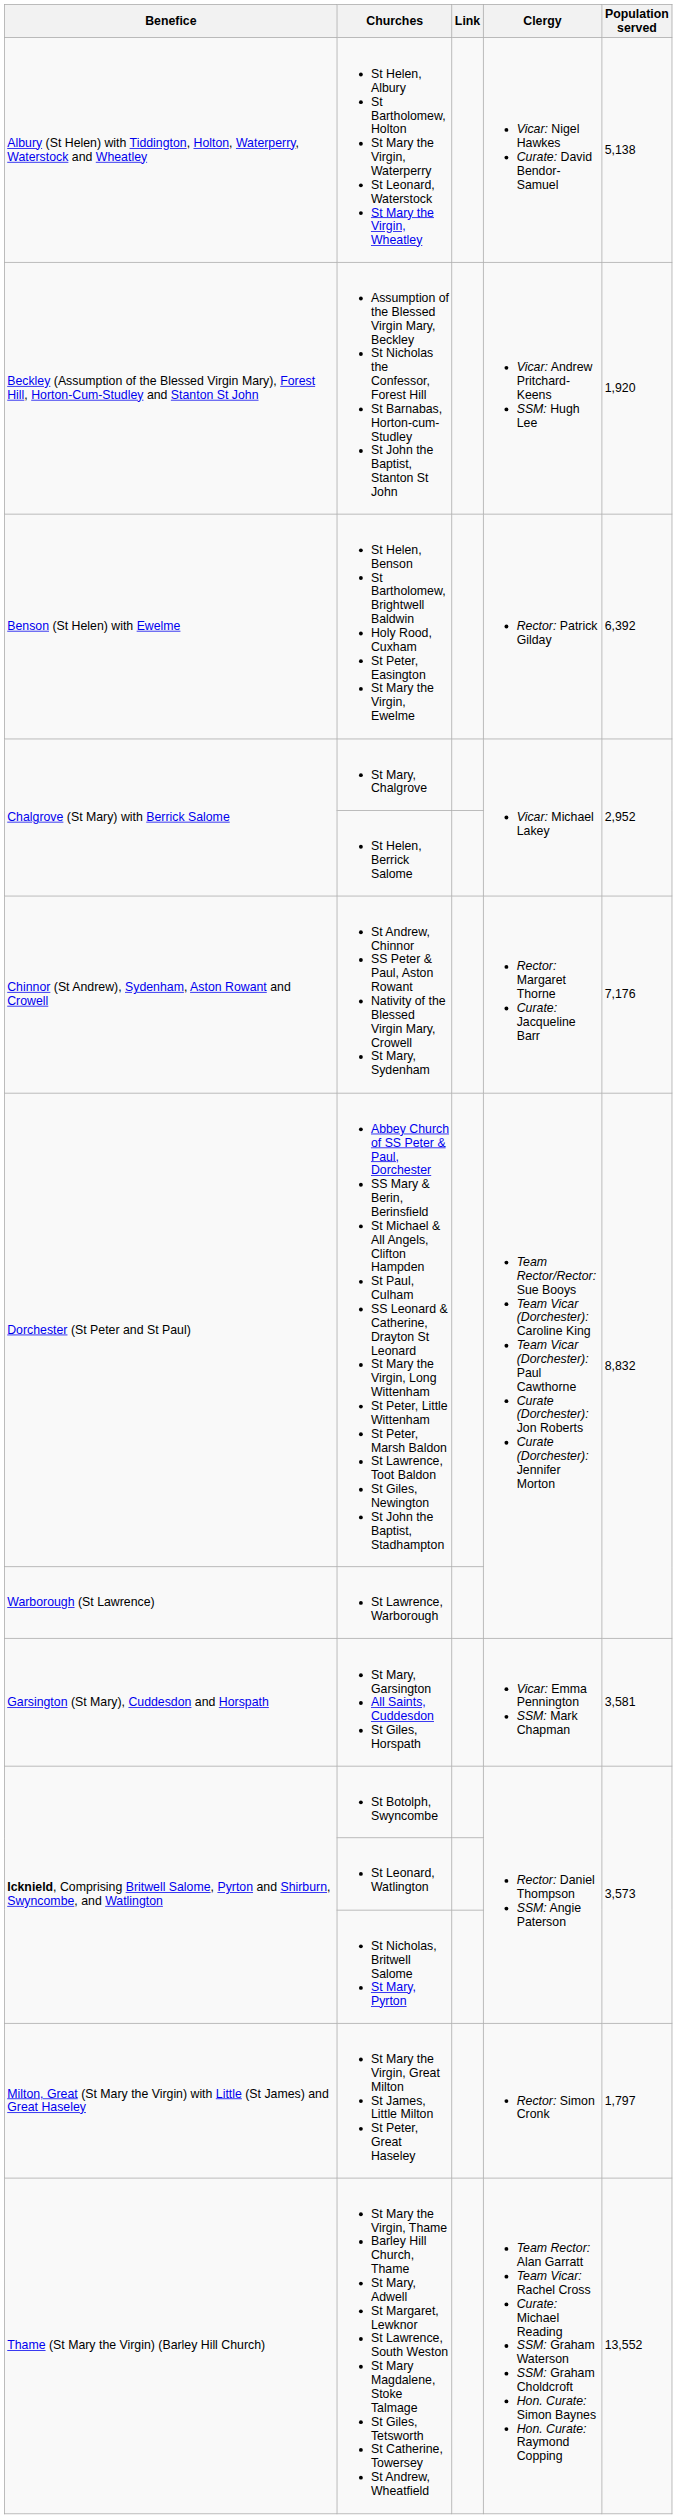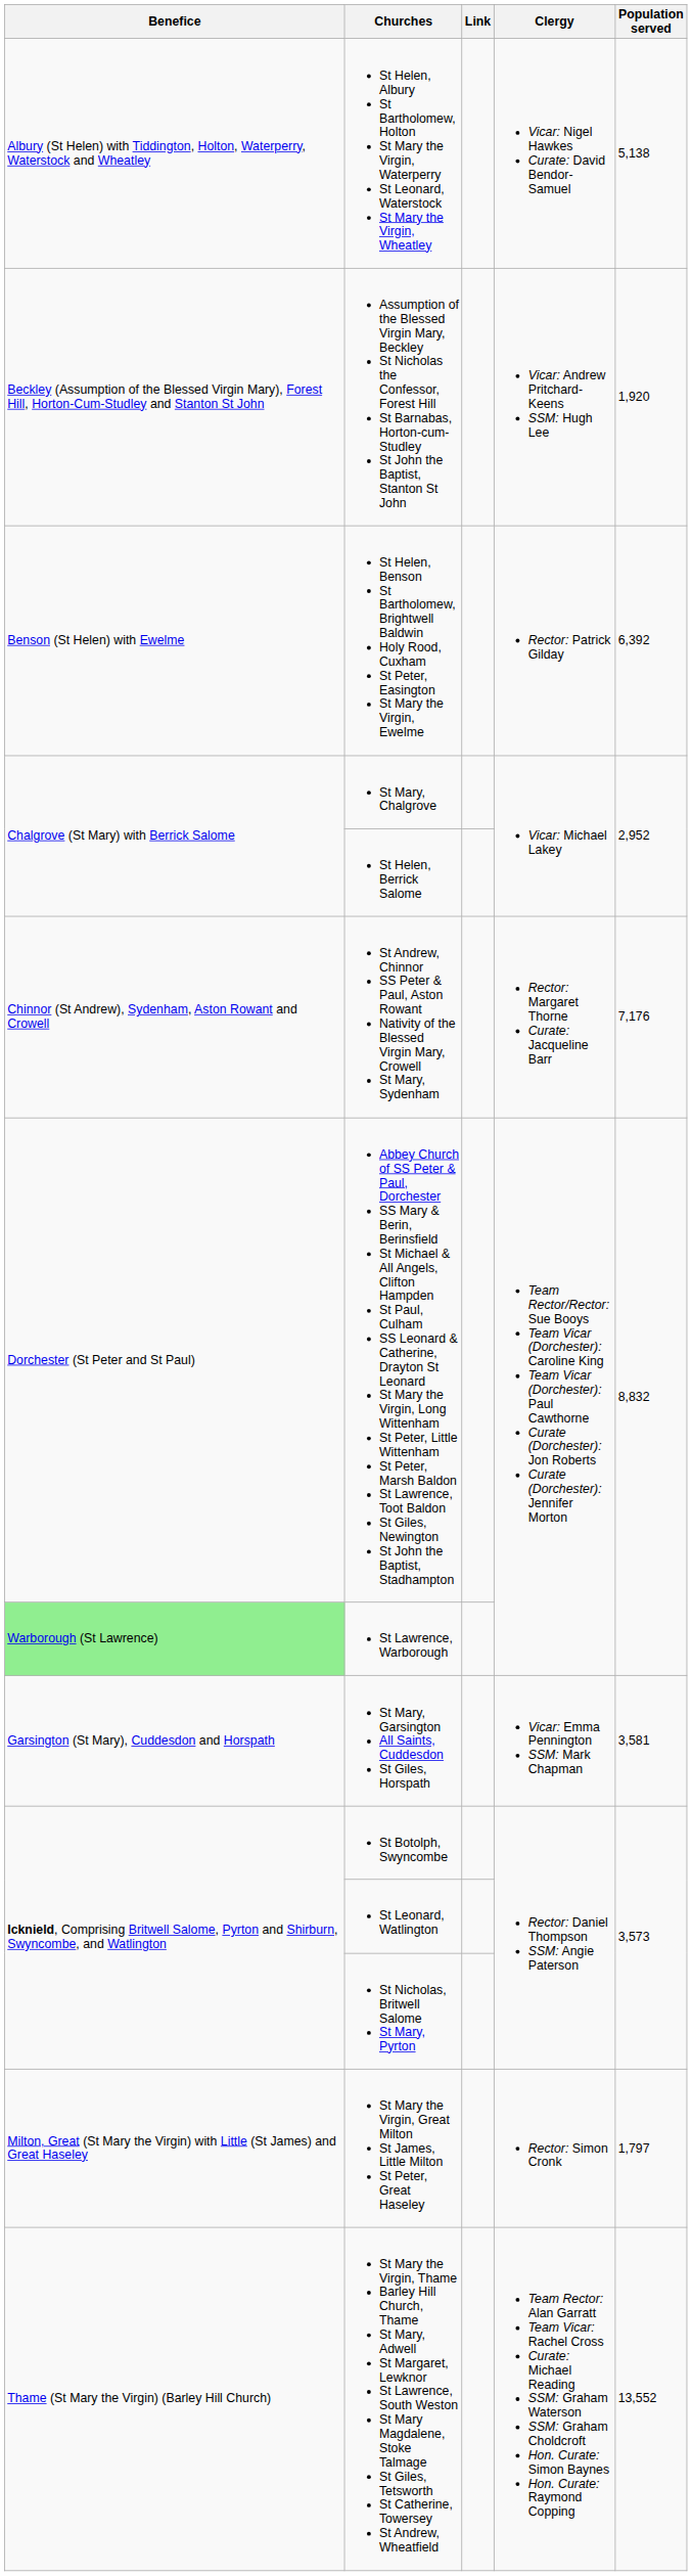St Lawrence, Warborough | Benefice: no background -> lightgreen background
